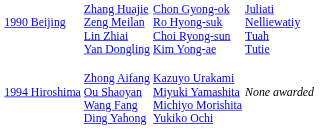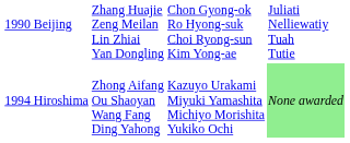1994 Hiroshima | column 4: no background -> lightgreen background
